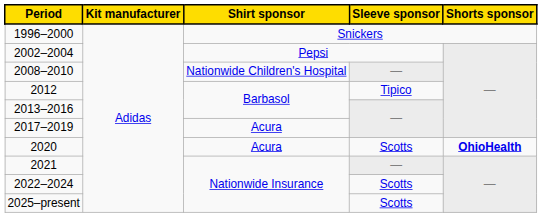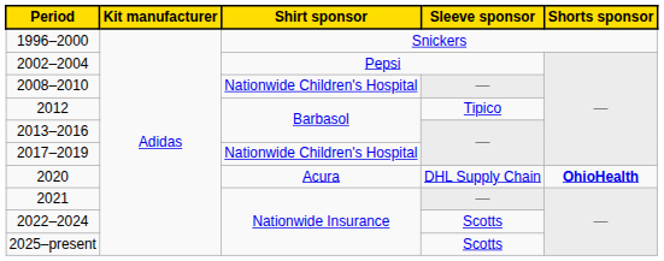2017–2019 | Shirt sponsor: Acura -> Nationwide Children's Hospital
2020 | Sleeve sponsor: Scotts -> DHL Supply Chain
